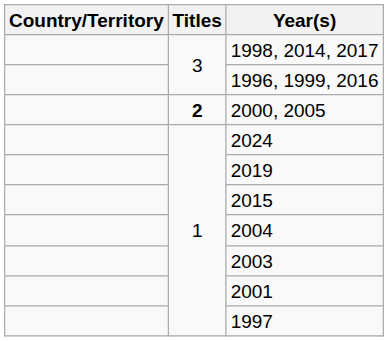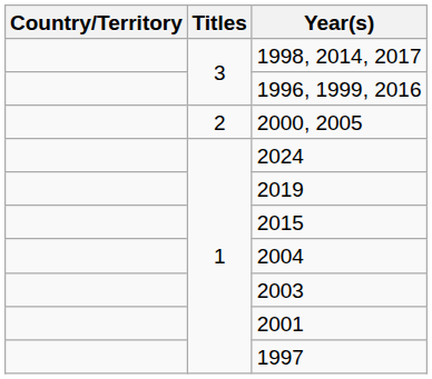2000, 2005 | Titles: bold -> normal
